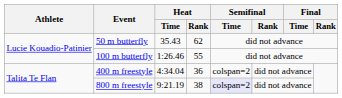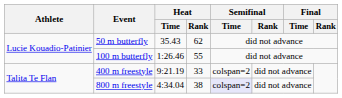400 m freestyle | Heat / Time: 4:34.04 -> 9:21.19
400 m freestyle | Heat / Rank: 36 -> 33
800 m freestyle | Heat / Time: 9:21.19 -> 4:34.04
